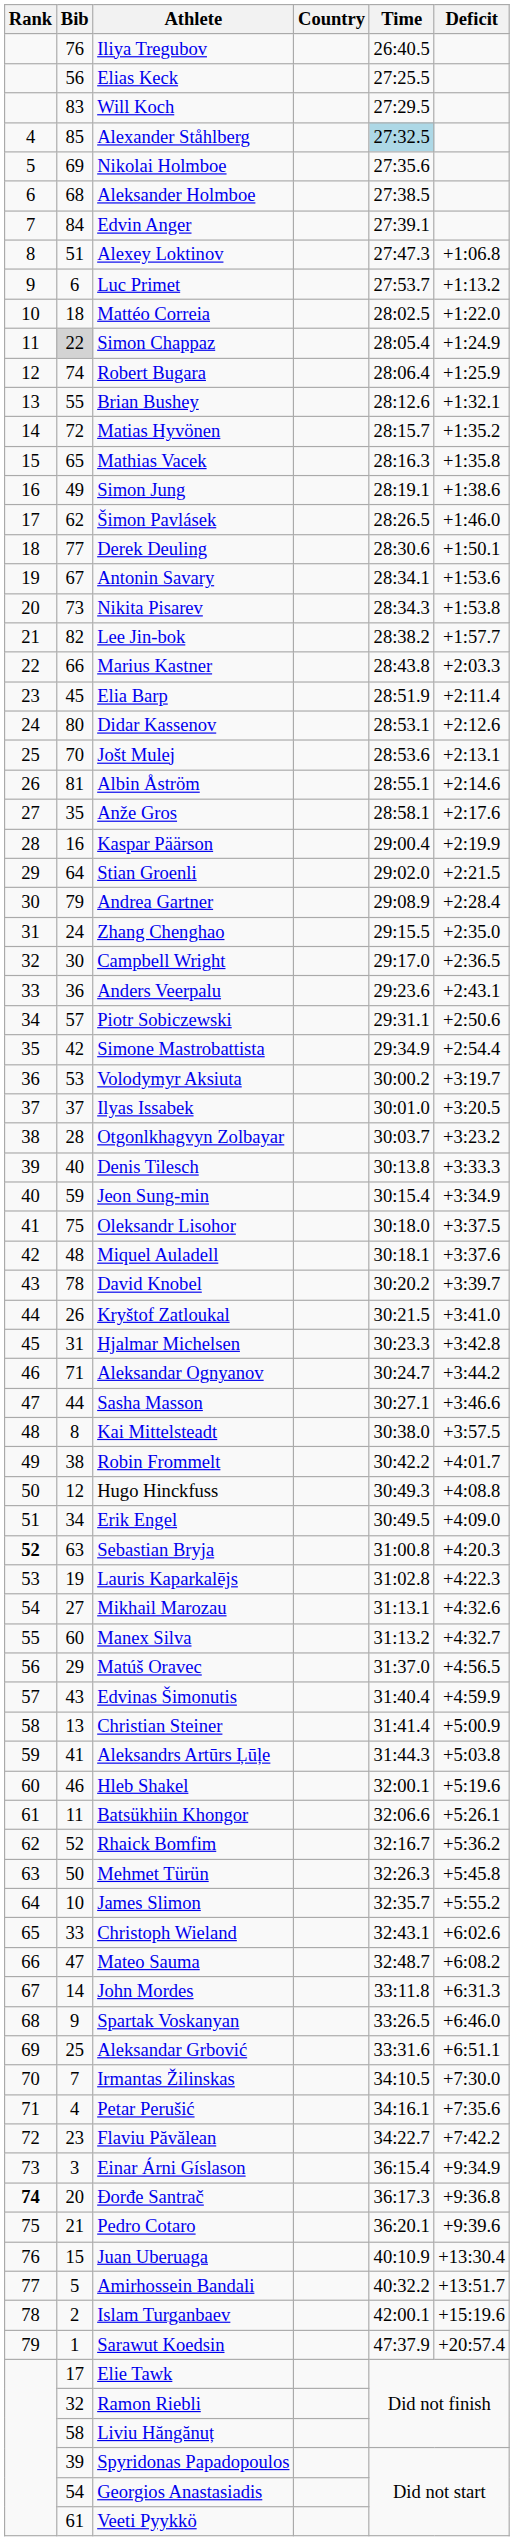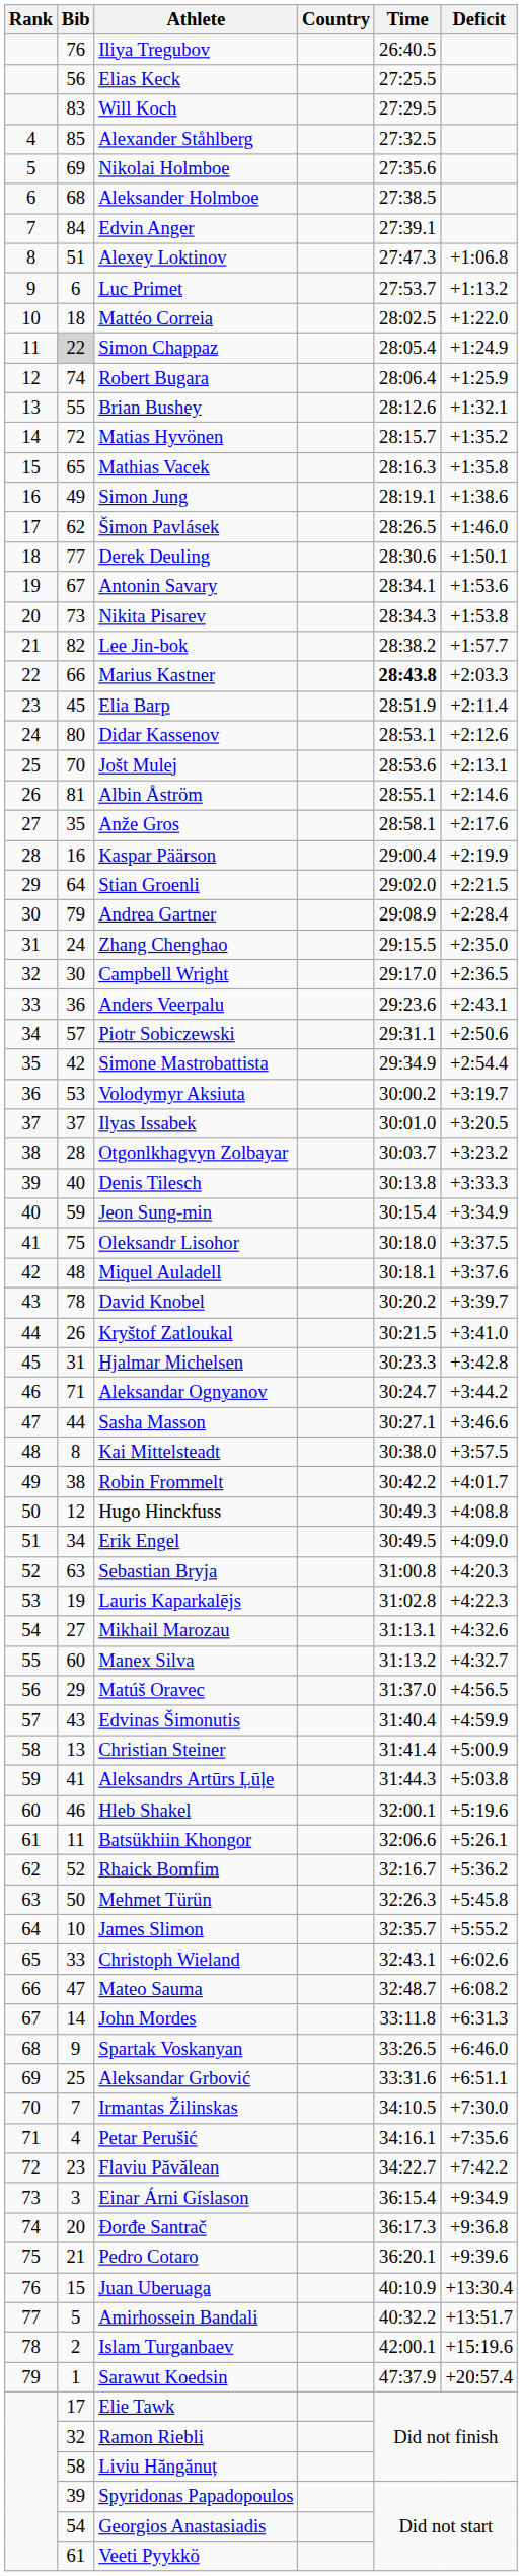Alexander Ståhlberg | Time: lightblue background -> no background
Marius Kastner | Time: normal -> bold
Sebastian Bryja | Rank: bold -> normal
Đorđe Santrač | Rank: bold -> normal
